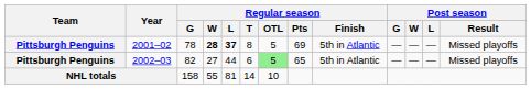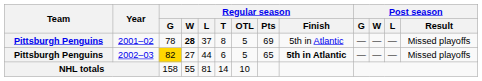2001–02 | Regular season / L: bold -> normal
2002–03 | Regular season / G: no background -> gold background
2002–03 | Regular season / OTL: lightgreen background -> no background
2002–03 | Regular season / Finish: normal -> bold
